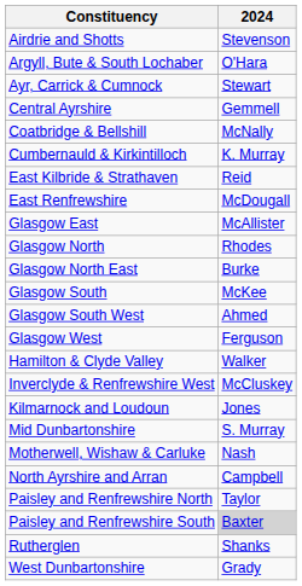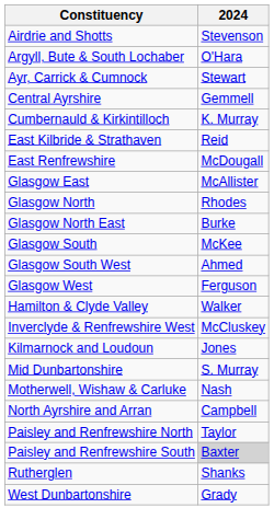- row: Coatbridge & Bellshill | McNally
